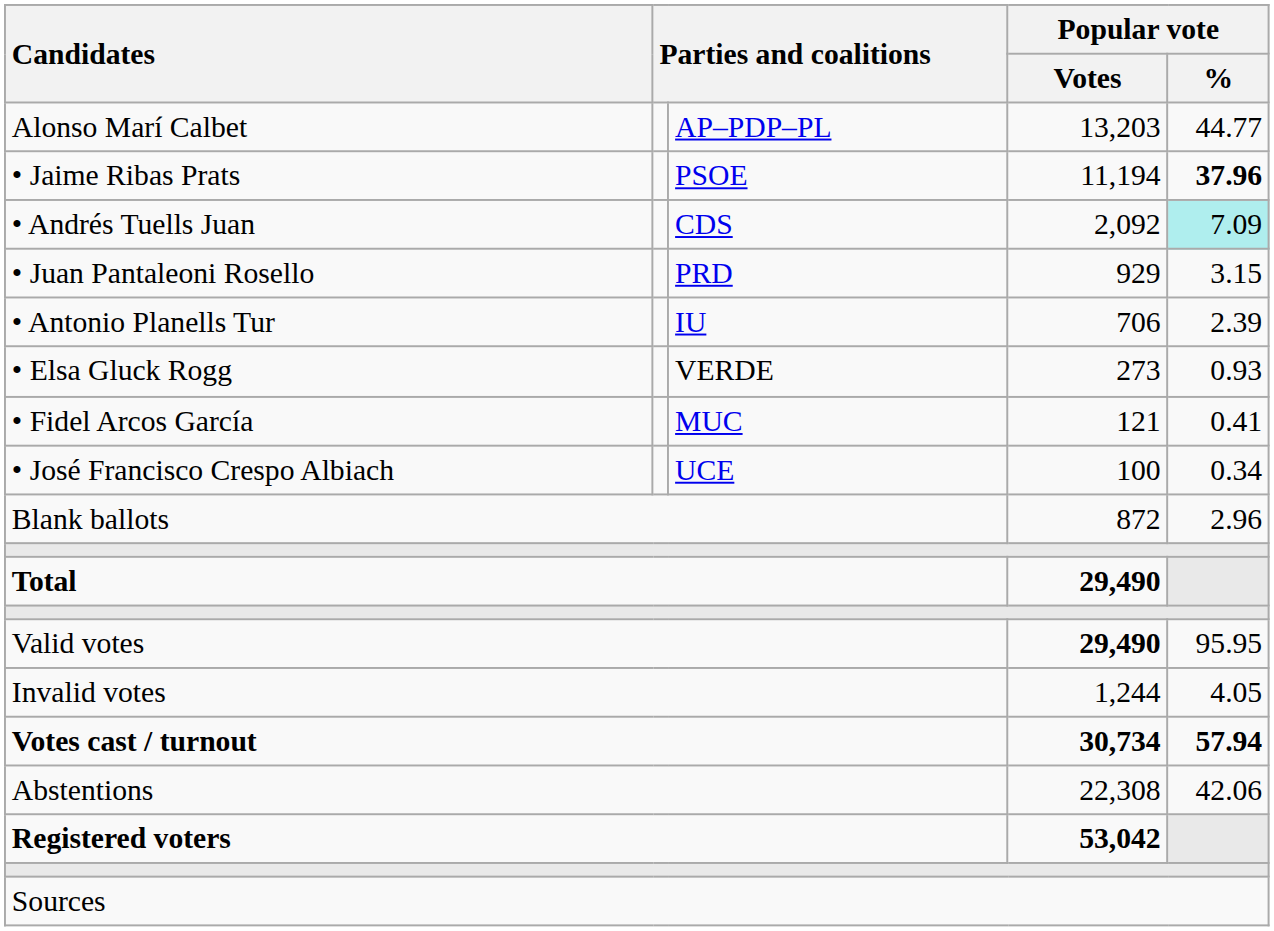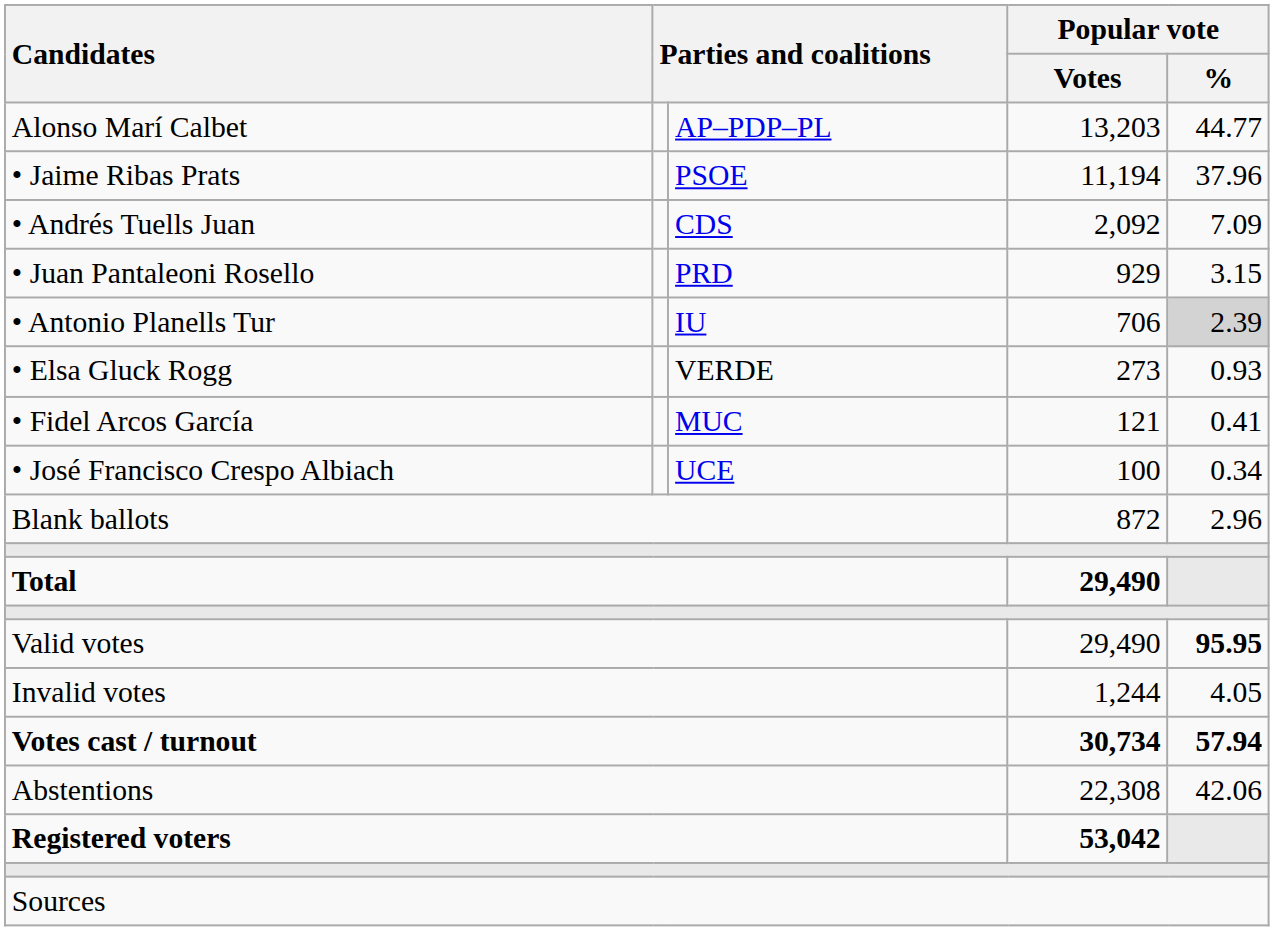• Jaime Ribas Prats | Popular vote / %: bold -> normal
• Andrés Tuells Juan | Popular vote / %: paleturquoise background -> no background
• Antonio Planells Tur | Popular vote / %: no background -> lightgrey background
Valid votes | Popular vote / Votes: bold -> normal
Valid votes | Popular vote / %: normal -> bold
